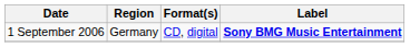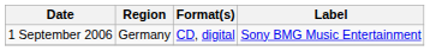1 September 2006 | Label: bold -> normal
